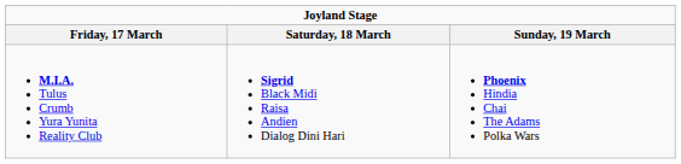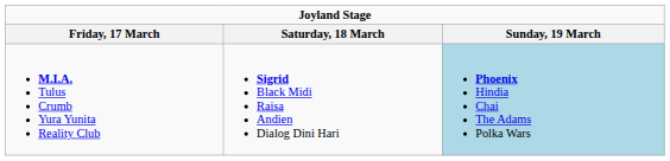M.I.A. Tulus Crumb Yura Yunita Reality Club | Sunday, 19 March: no background -> lightblue background
